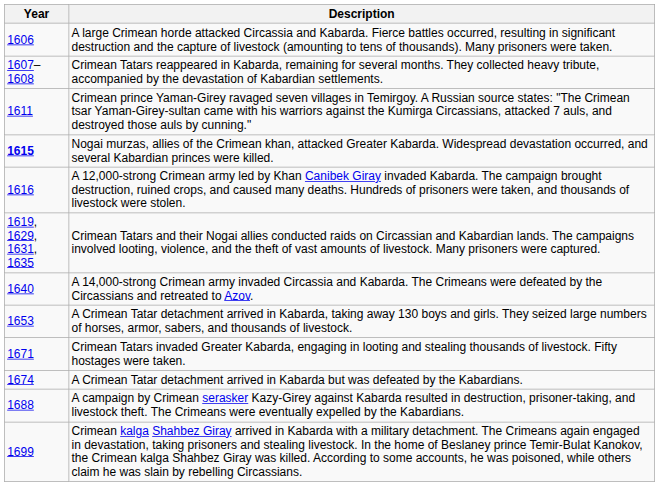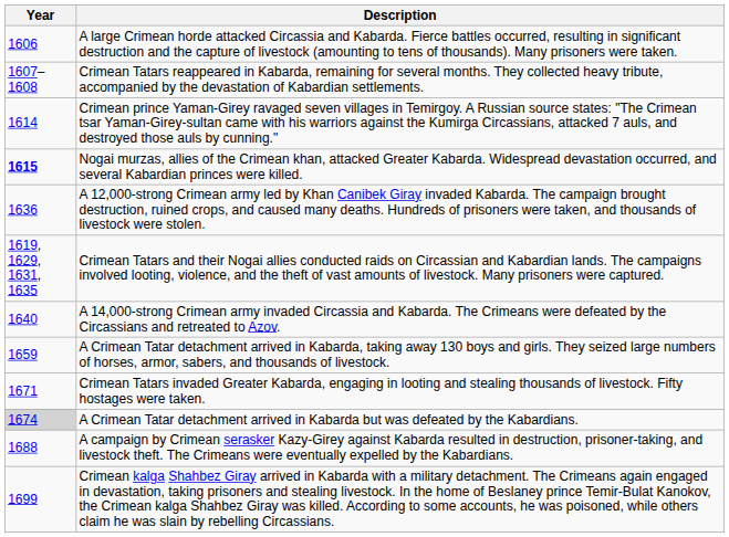row 4 | Year: 1611 -> 1614
row 6 | Year: 1616 -> 1636
row 9 | Year: 1653 -> 1659
row 11 | Year: no background -> lightgrey background
